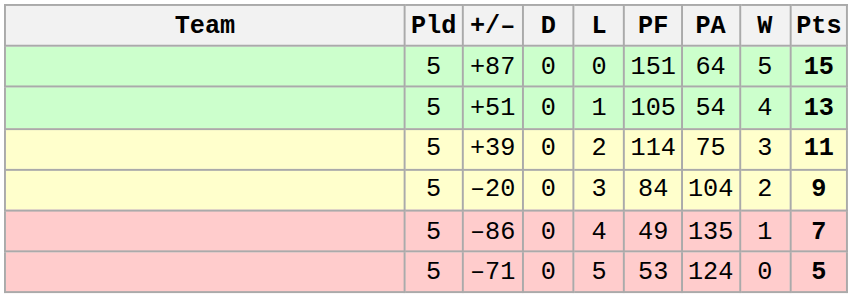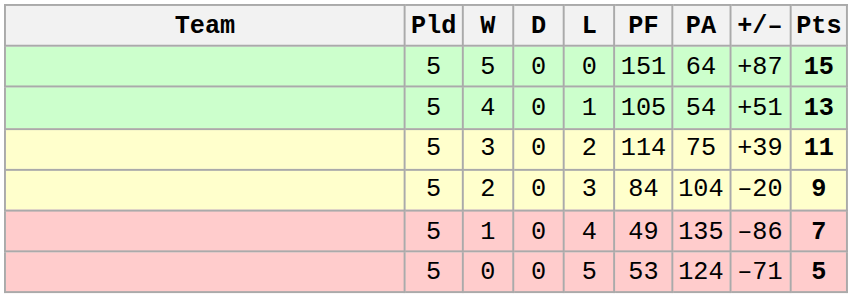columns swapped: W <-> +/–
